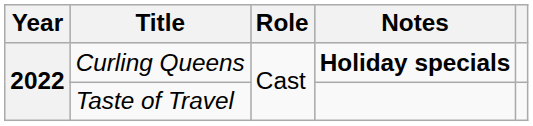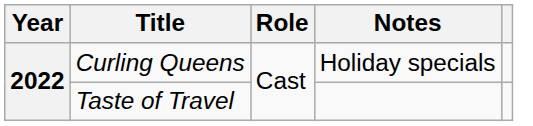Curling Queens | Notes: bold -> normal
